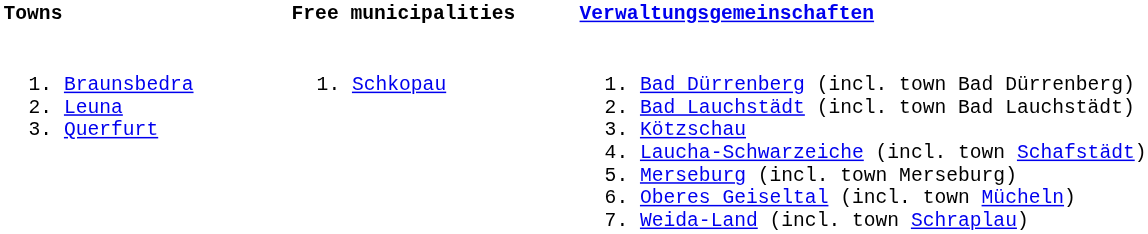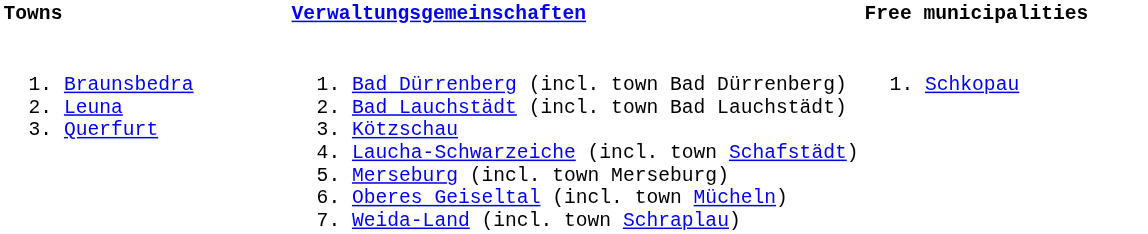columns swapped: Verwaltungsgemeinschaften <-> Free municipalities
